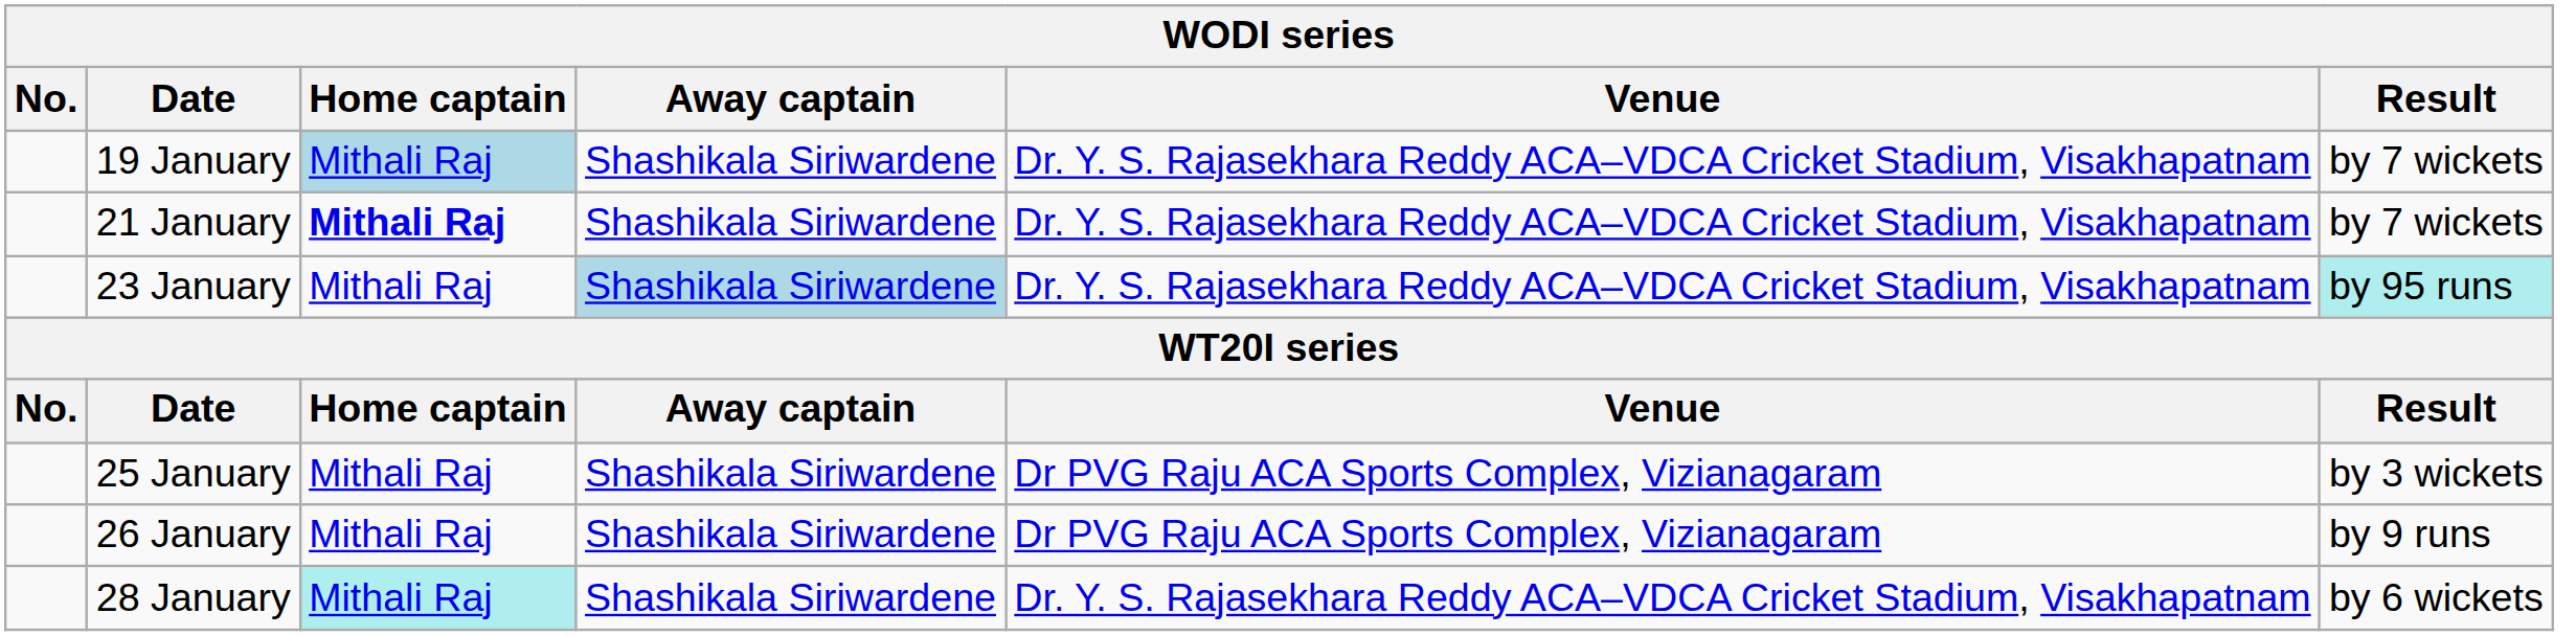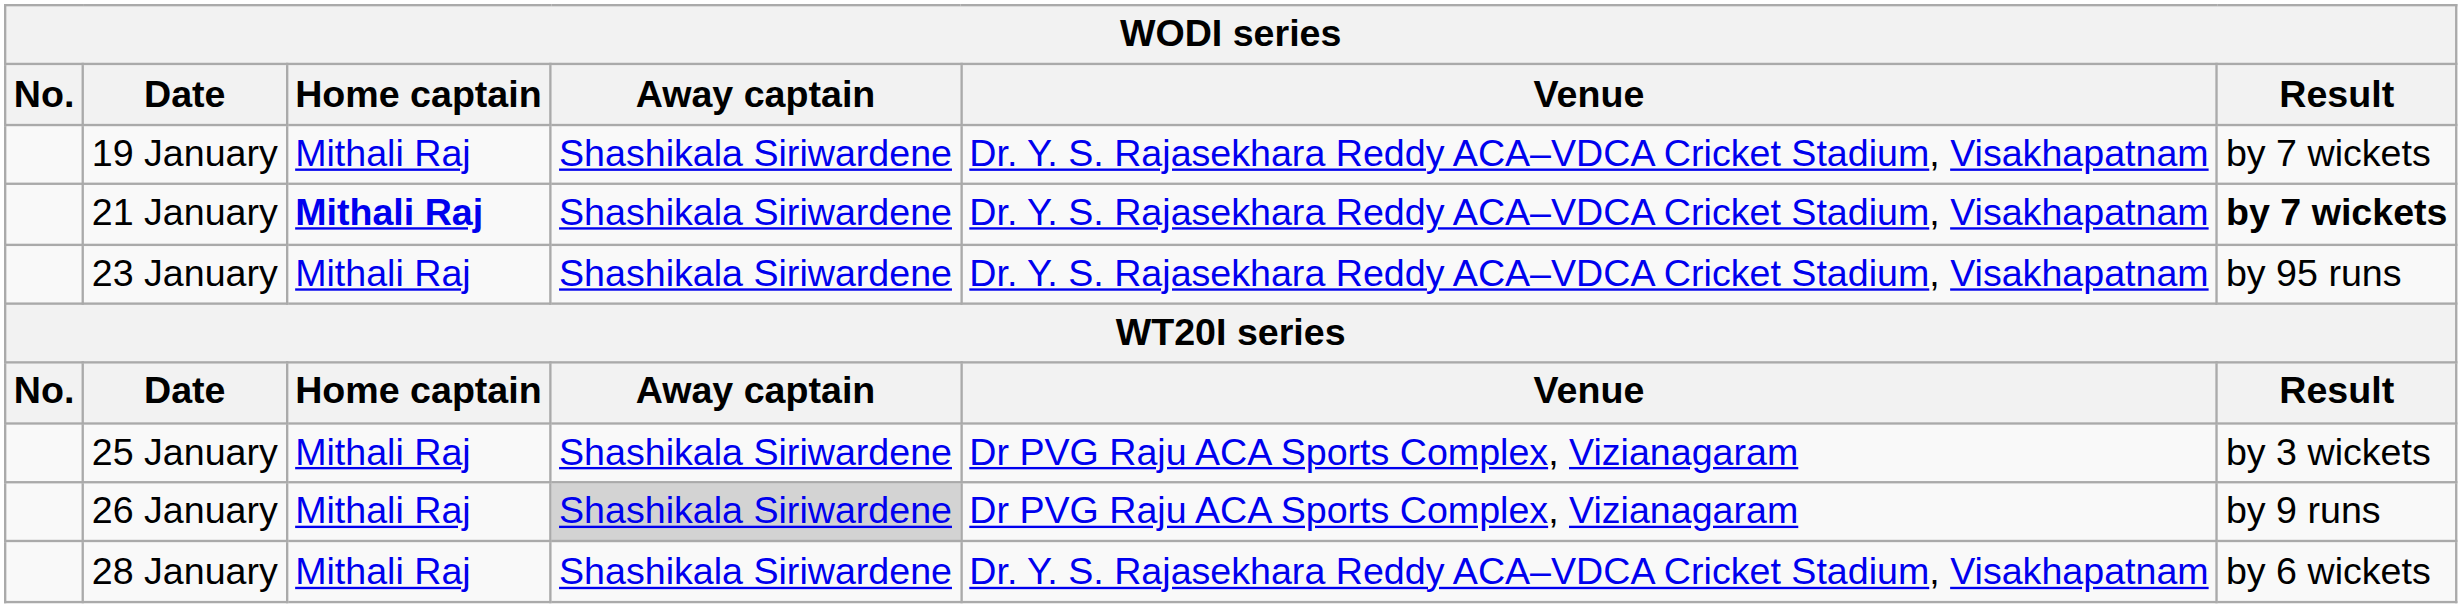19 January | Home captain: lightblue background -> no background
21 January | Result: normal -> bold
23 January | Away captain: lightblue background -> no background
23 January | Result: paleturquoise background -> no background
26 January | Away captain: no background -> lightgrey background
28 January | Home captain: paleturquoise background -> no background
